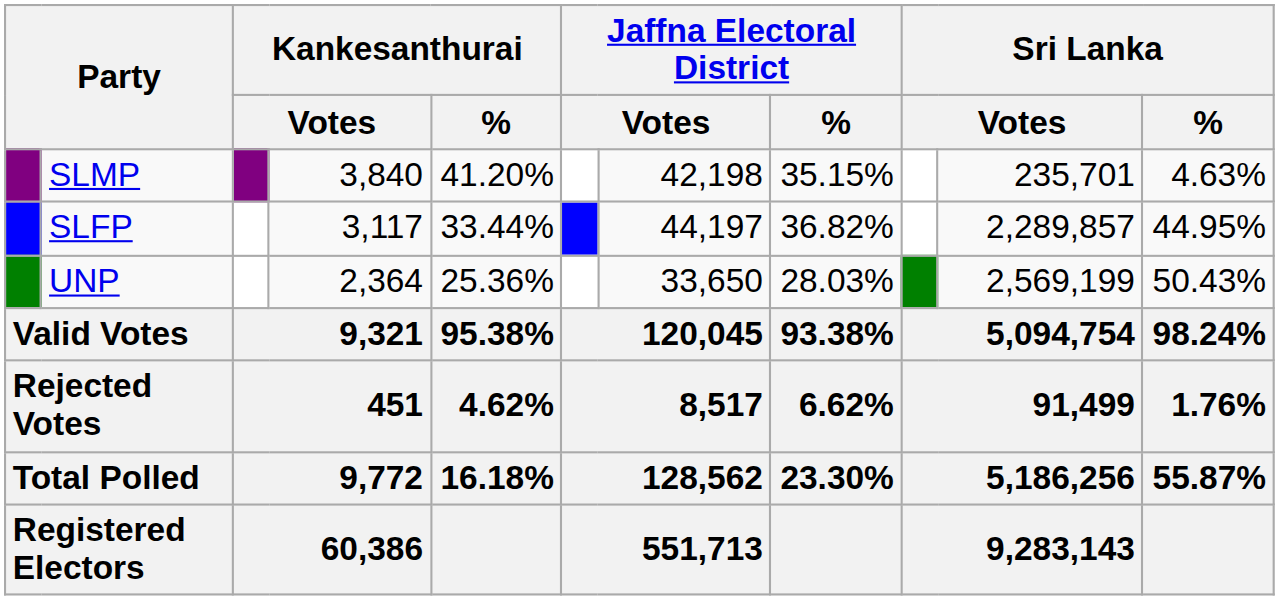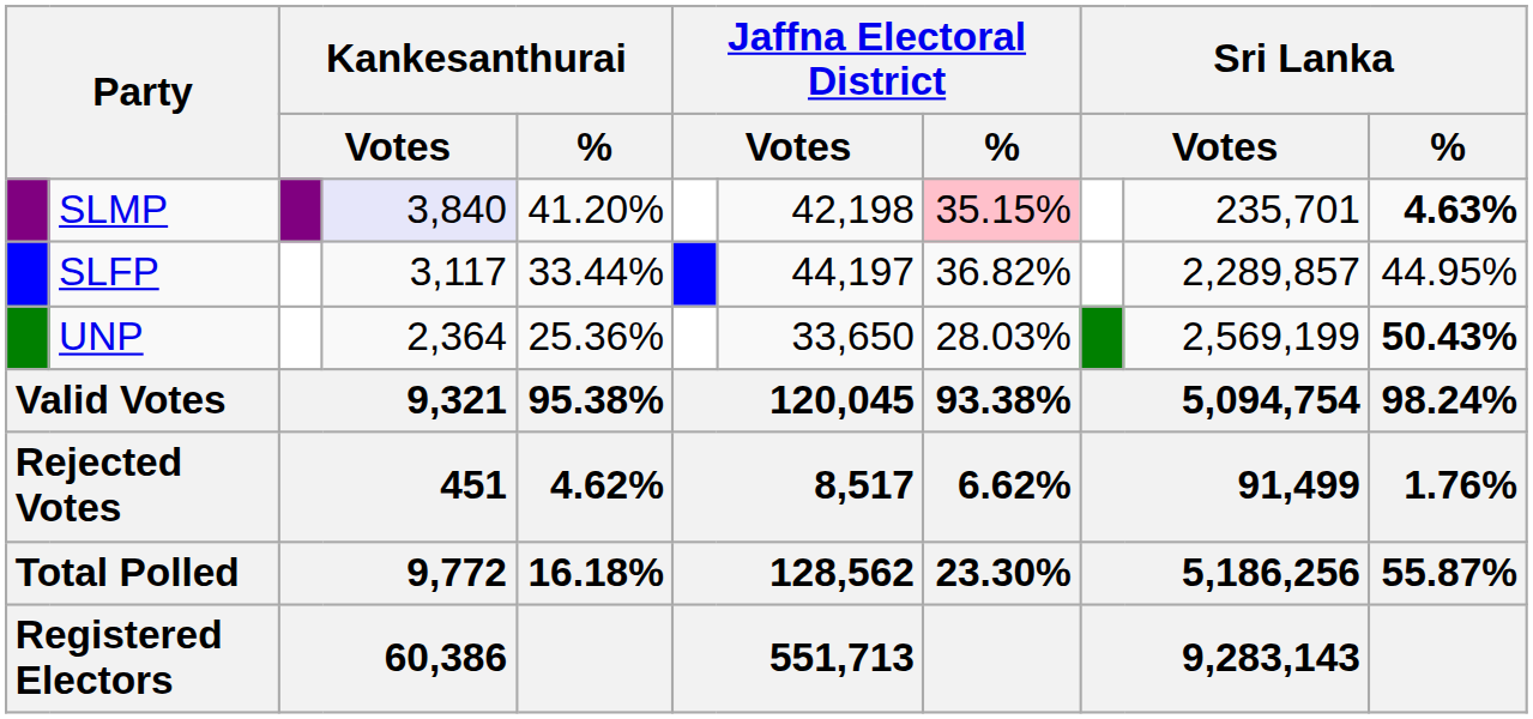SLMP | column 4: no background -> lavender background
SLMP | Jaffna Electoral District / %: no background -> pink background
SLMP | Sri Lanka / %: normal -> bold
UNP | Sri Lanka / %: normal -> bold
